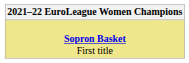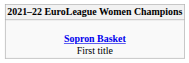row 2 | column 1: khaki background -> no background
